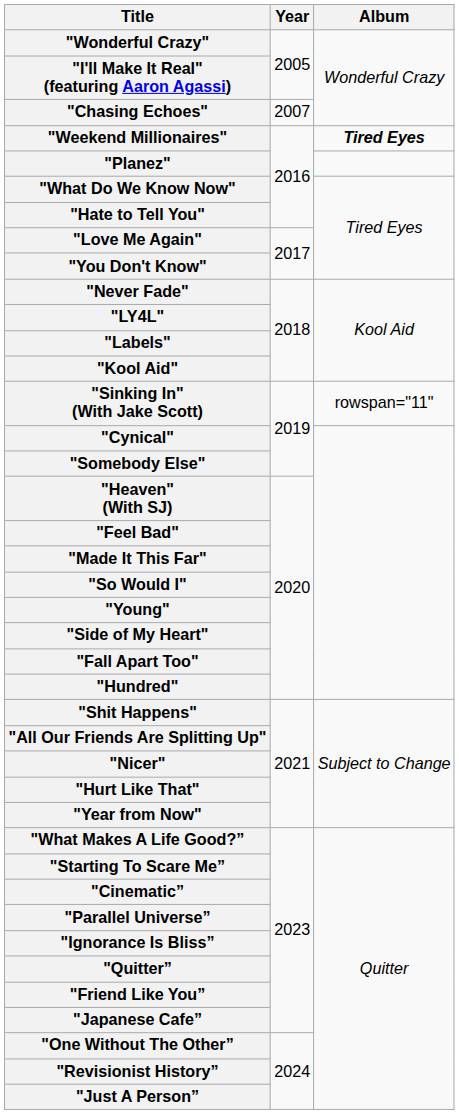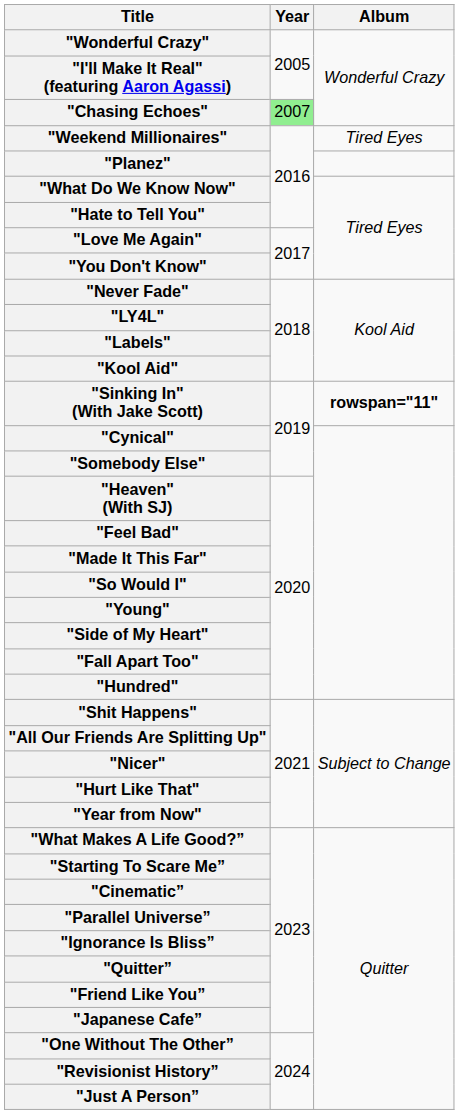"Chasing Echoes" | Year: no background -> lightgreen background
"Weekend Millionaires" | Album: bold -> normal
"Sinking In" (With Jake Scott) | Album: normal -> bold
